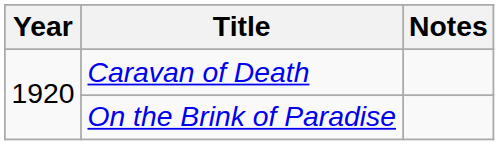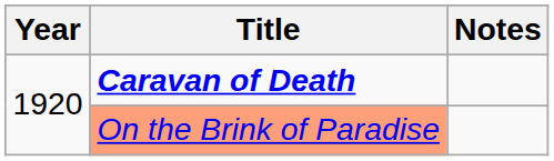Caravan of Death | Title: normal -> bold
On the Brink of Paradise | Title: no background -> lightsalmon background
